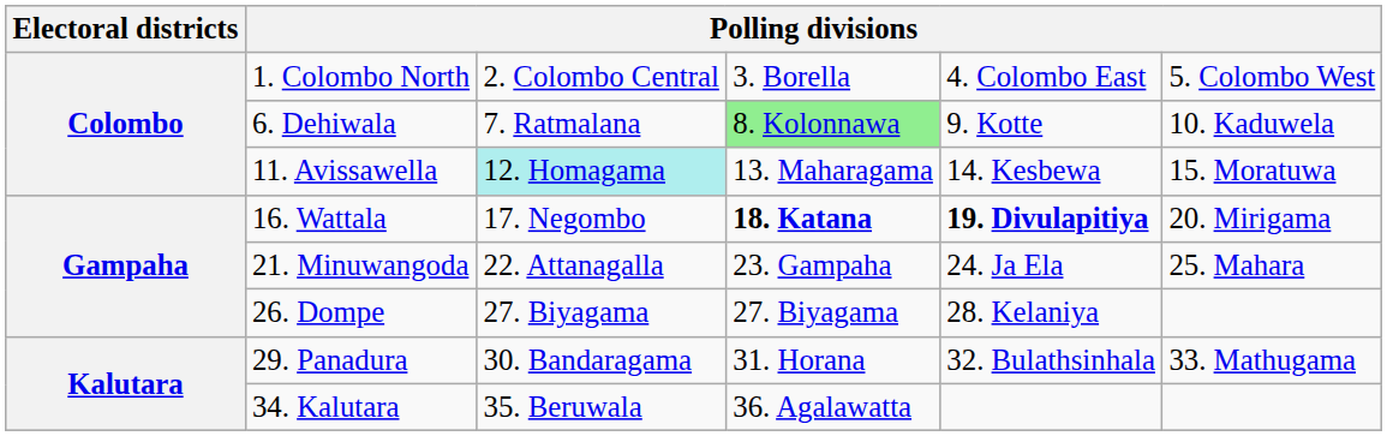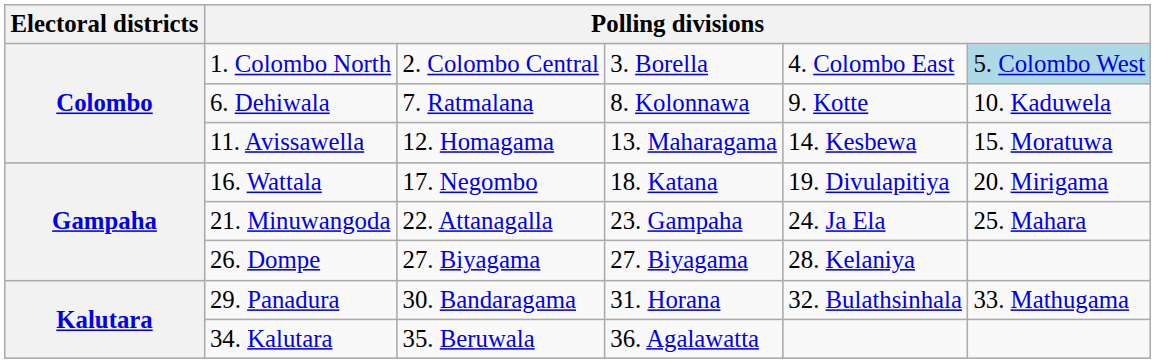1. Colombo North | column 6: no background -> lightblue background
6. Dehiwala | column 4: lightgreen background -> no background
11. Avissawella | column 3: paleturquoise background -> no background
16. Wattala | column 4: bold -> normal
16. Wattala | column 5: bold -> normal
